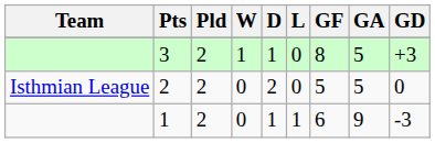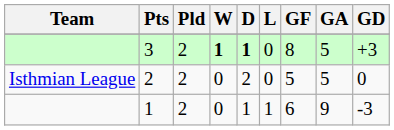3 | W: normal -> bold
3 | D: normal -> bold
